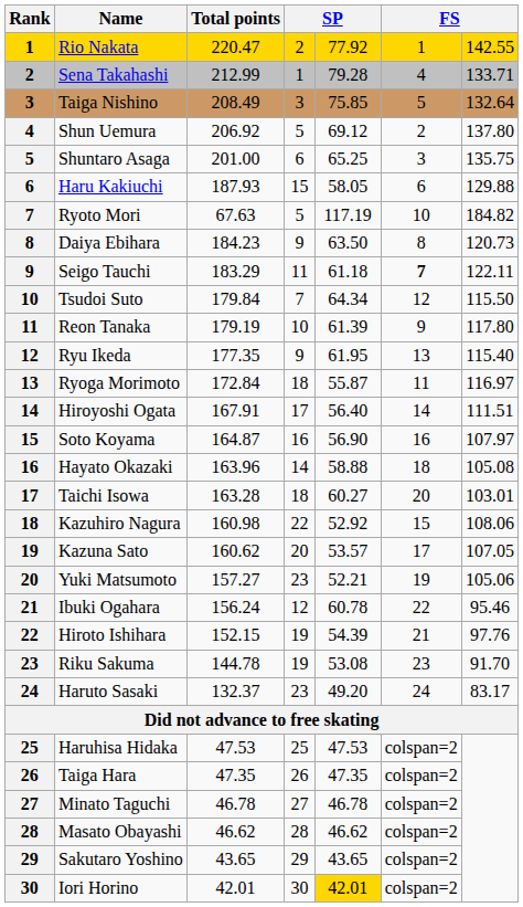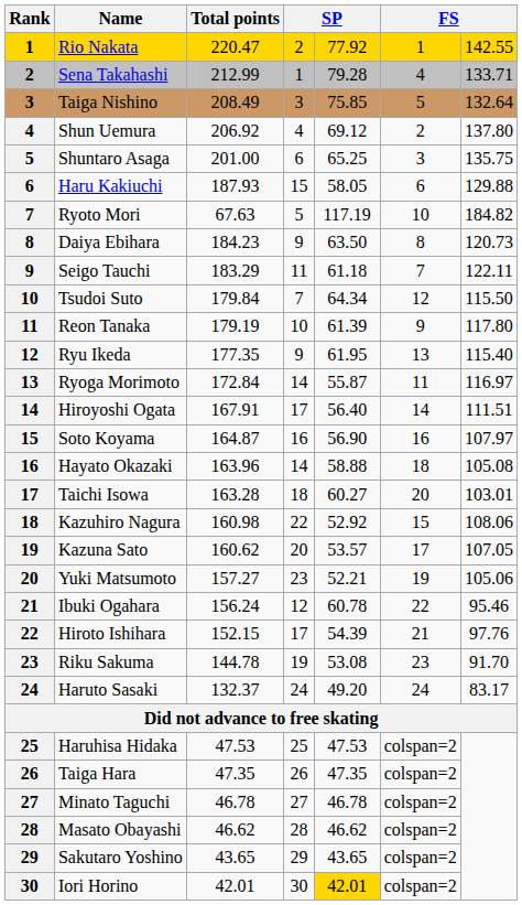Shun Uemura | column 4: 5 -> 4
Seigo Tauchi | column 6: bold -> normal
Ryoga Morimoto | column 4: 18 -> 14
Hiroto Ishihara | column 4: 19 -> 17
Haruto Sasaki | column 4: 23 -> 24
